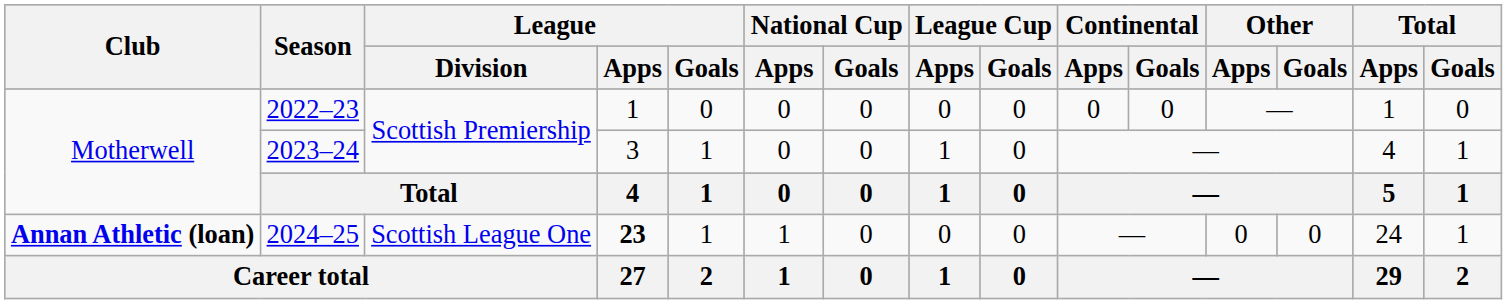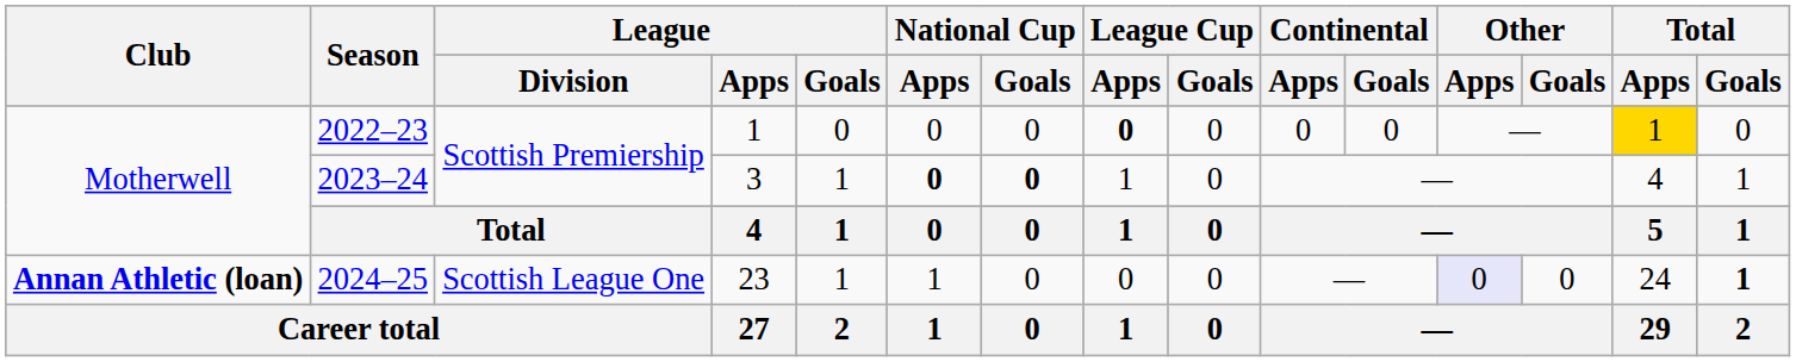2022–23 | League Cup / Apps: normal -> bold
2022–23 | Total / Apps: no background -> gold background
2023–24 | National Cup / Apps: normal -> bold
2023–24 | National Cup / Goals: normal -> bold
2024–25 | League / Apps: bold -> normal
2024–25 | Other / Apps: no background -> lavender background
2024–25 | Total / Goals: normal -> bold
